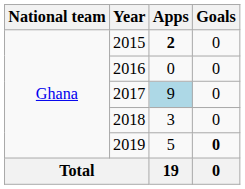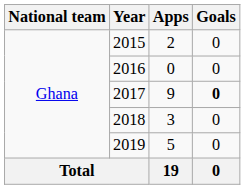2015 | Apps: bold -> normal
2017 | Apps: lightblue background -> no background
2017 | Goals: normal -> bold
2019 | Goals: bold -> normal
